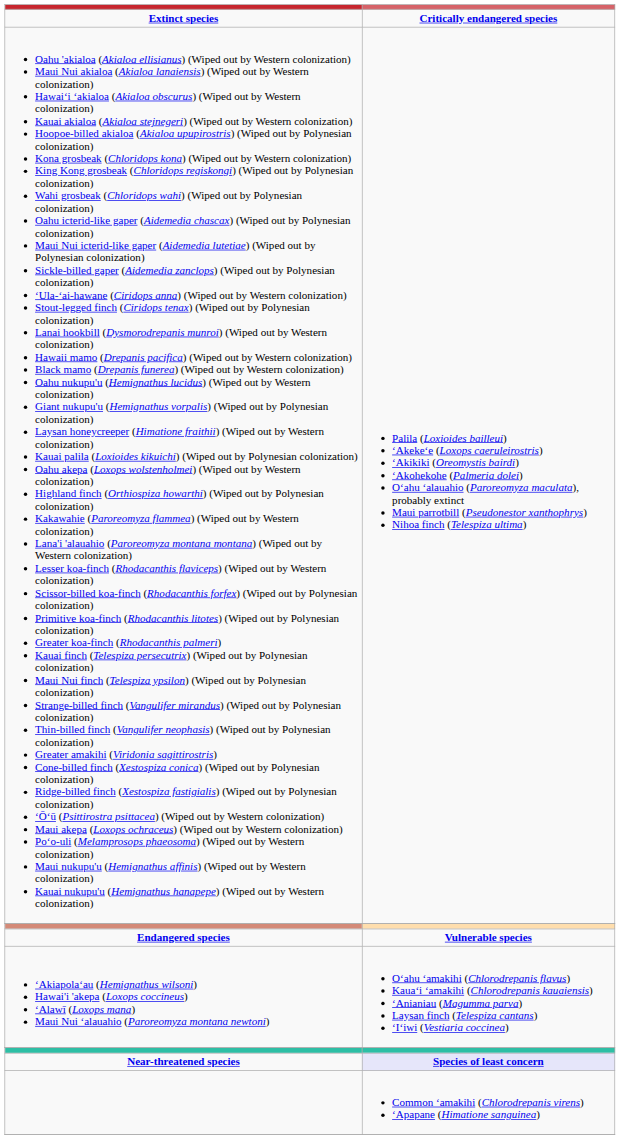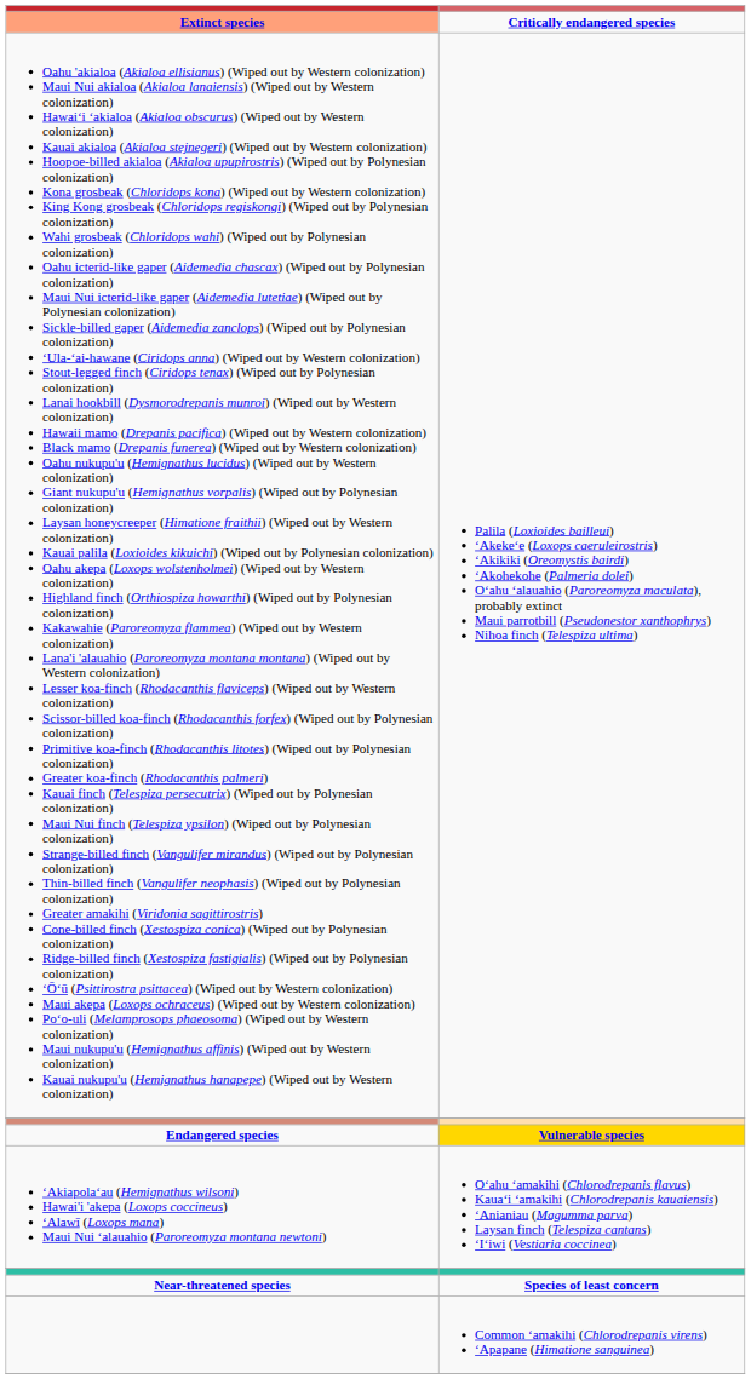Extinct species | column 1: no background -> lightsalmon background
Endangered species | column 2: no background -> gold background
Near-threatened species | column 2: lavender background -> no background
